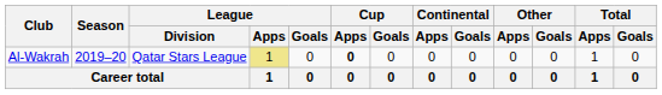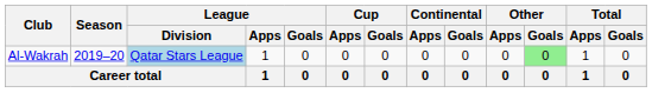Al-Wakrah | League / Division: no background -> lightblue background
Al-Wakrah | League / Apps: khaki background -> no background
Al-Wakrah | Cup / Apps: bold -> normal
Al-Wakrah | Other / Goals: no background -> lightgreen background
